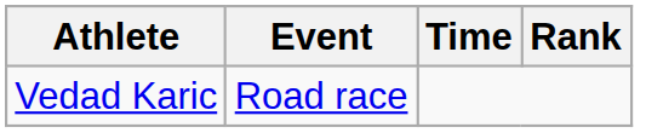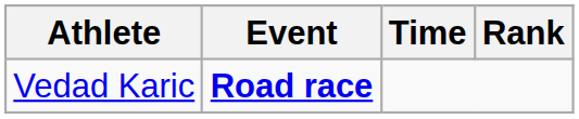Vedad Karic | Event: normal -> bold
